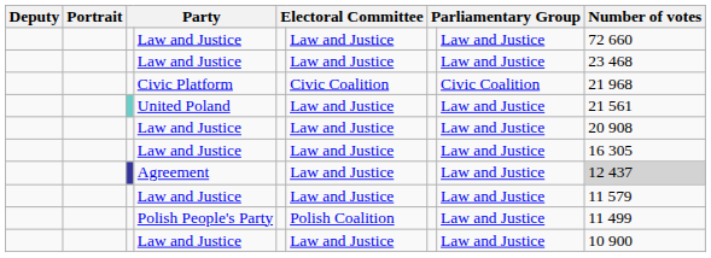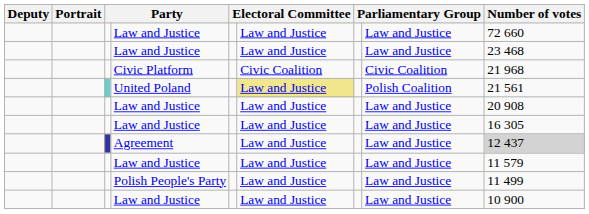United Poland | column 6: no background -> khaki background
United Poland | column 8: Law and Justice -> Polish Coalition
Polish People's Party | column 6: Polish Coalition -> Law and Justice
